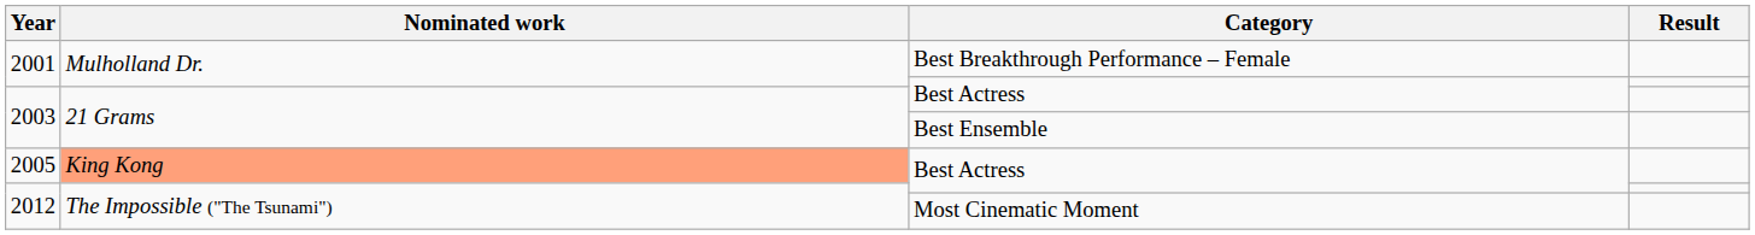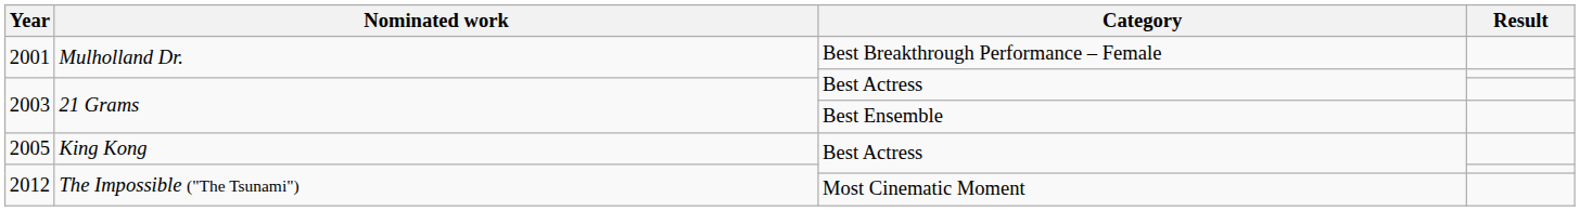2005 | Nominated work: lightsalmon background -> no background
